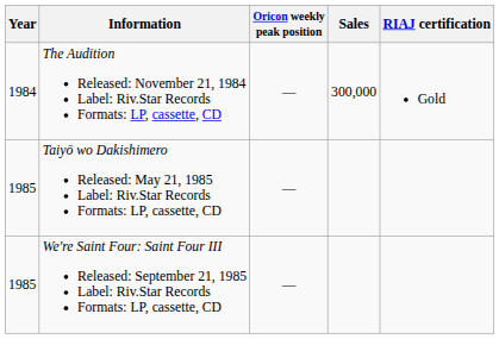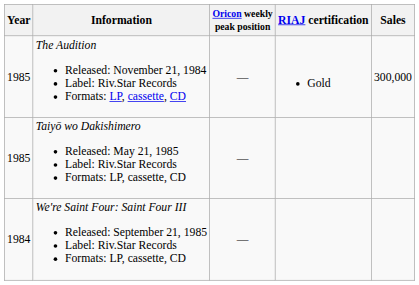columns swapped: Sales <-> RIAJ certification
row 2 | Year: 1984 -> 1985
row 4 | Year: 1985 -> 1984
